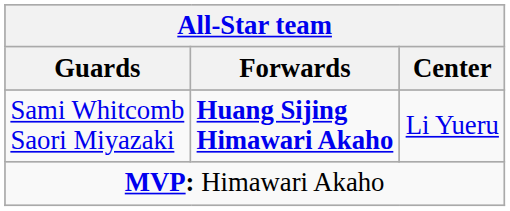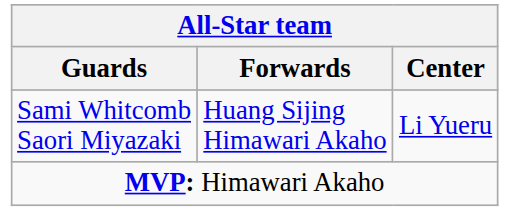Sami Whitcomb Saori Miyazaki | Forwards: bold -> normal
